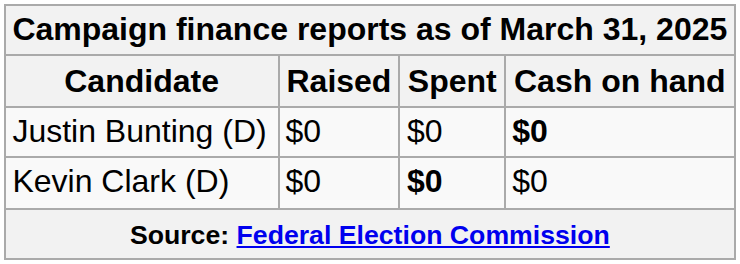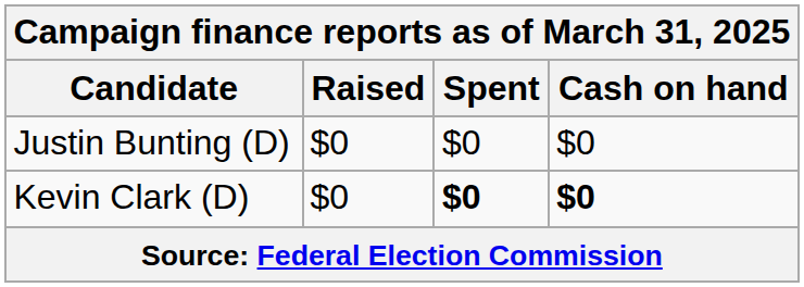Justin Bunting (D) | Cash on hand: bold -> normal
Kevin Clark (D) | Cash on hand: normal -> bold
